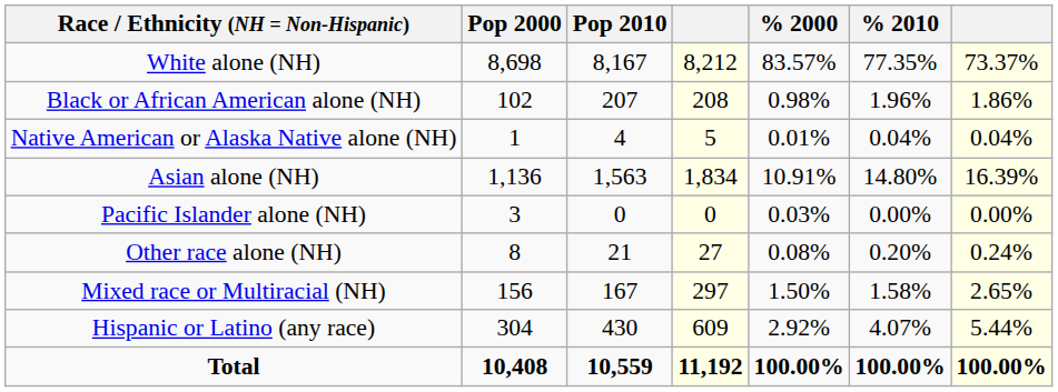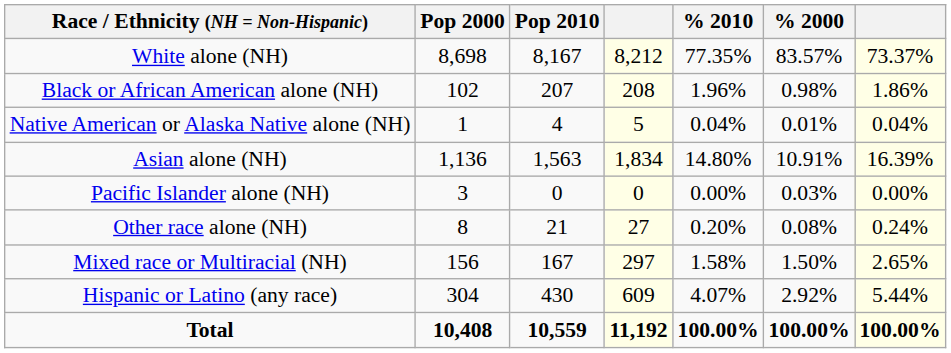columns swapped: % 2000 <-> % 2010
